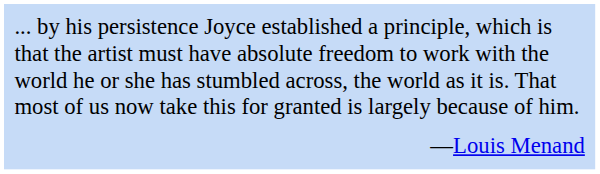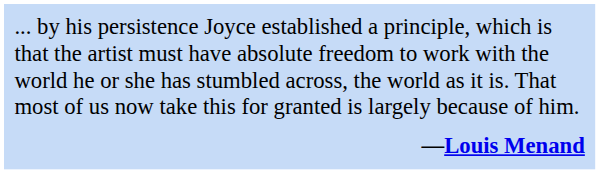row 2 | column 1: normal -> bold
